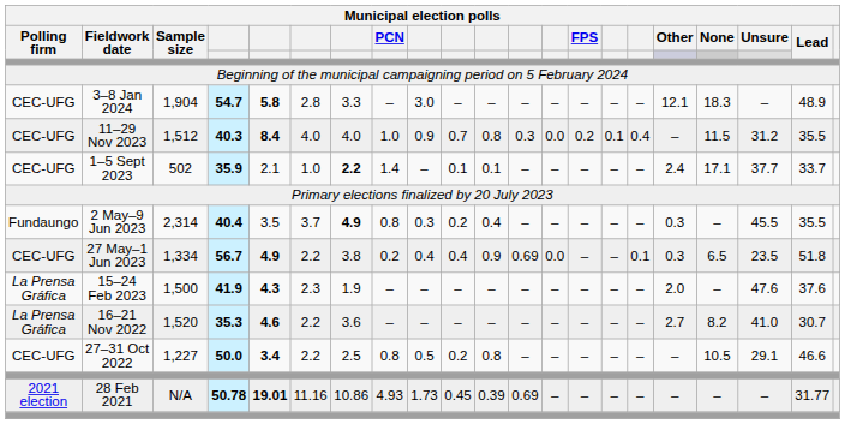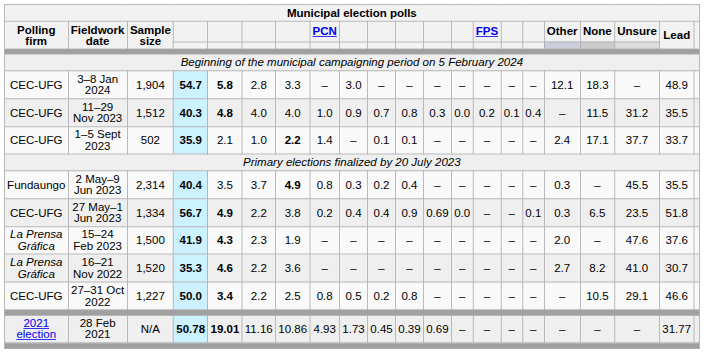11–29 Nov 2023 | column 5: 8.4 -> 4.8
